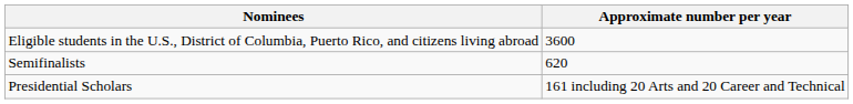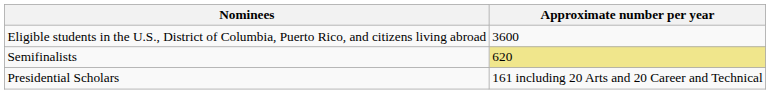Semifinalists | Approximate number per year: no background -> khaki background
